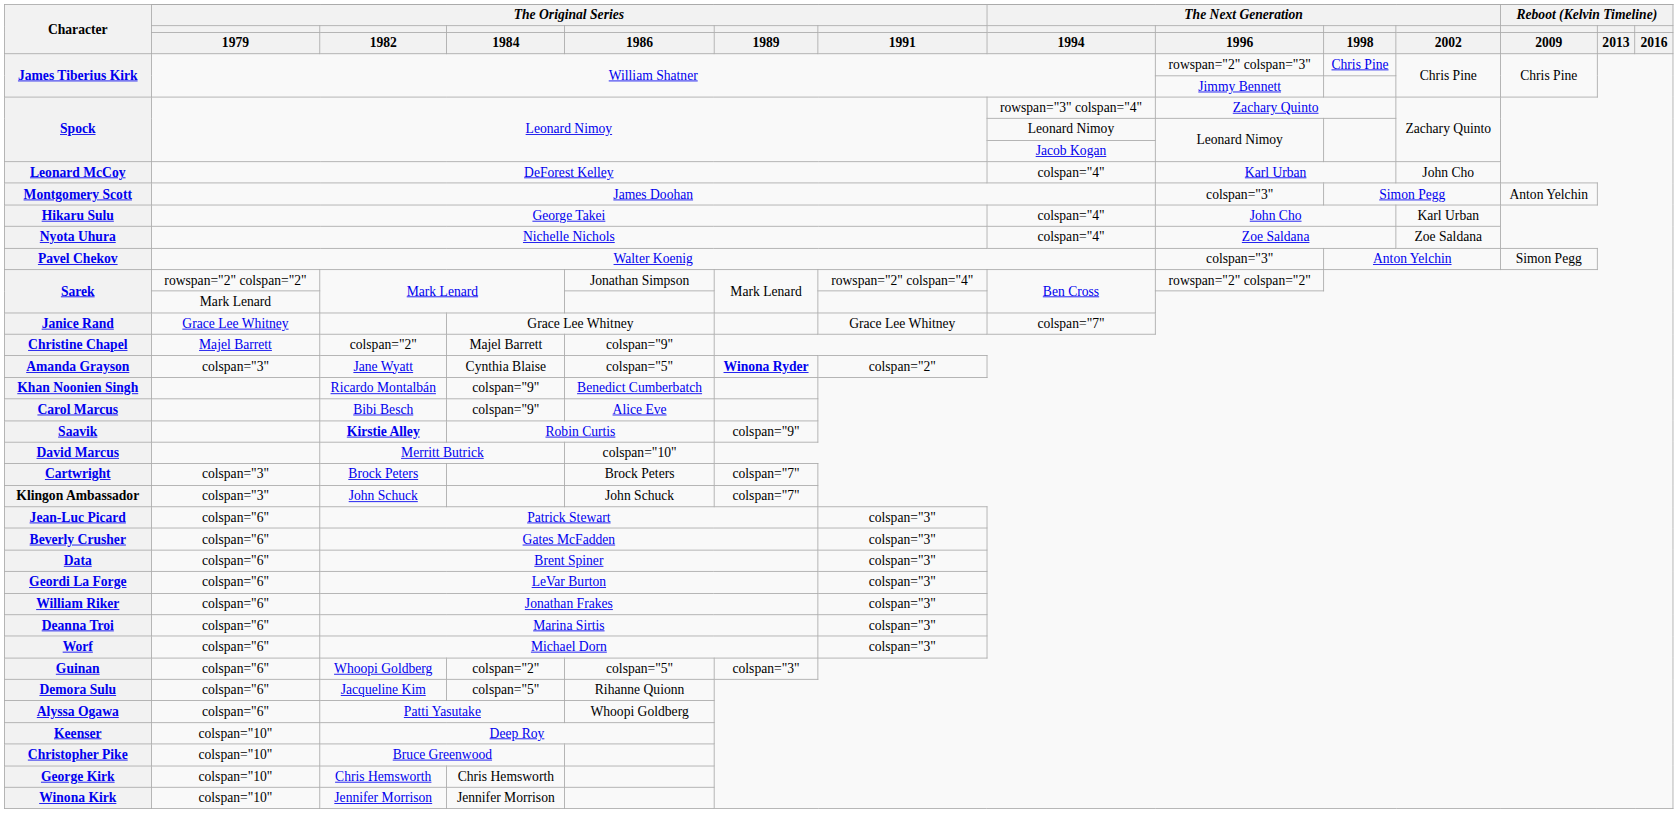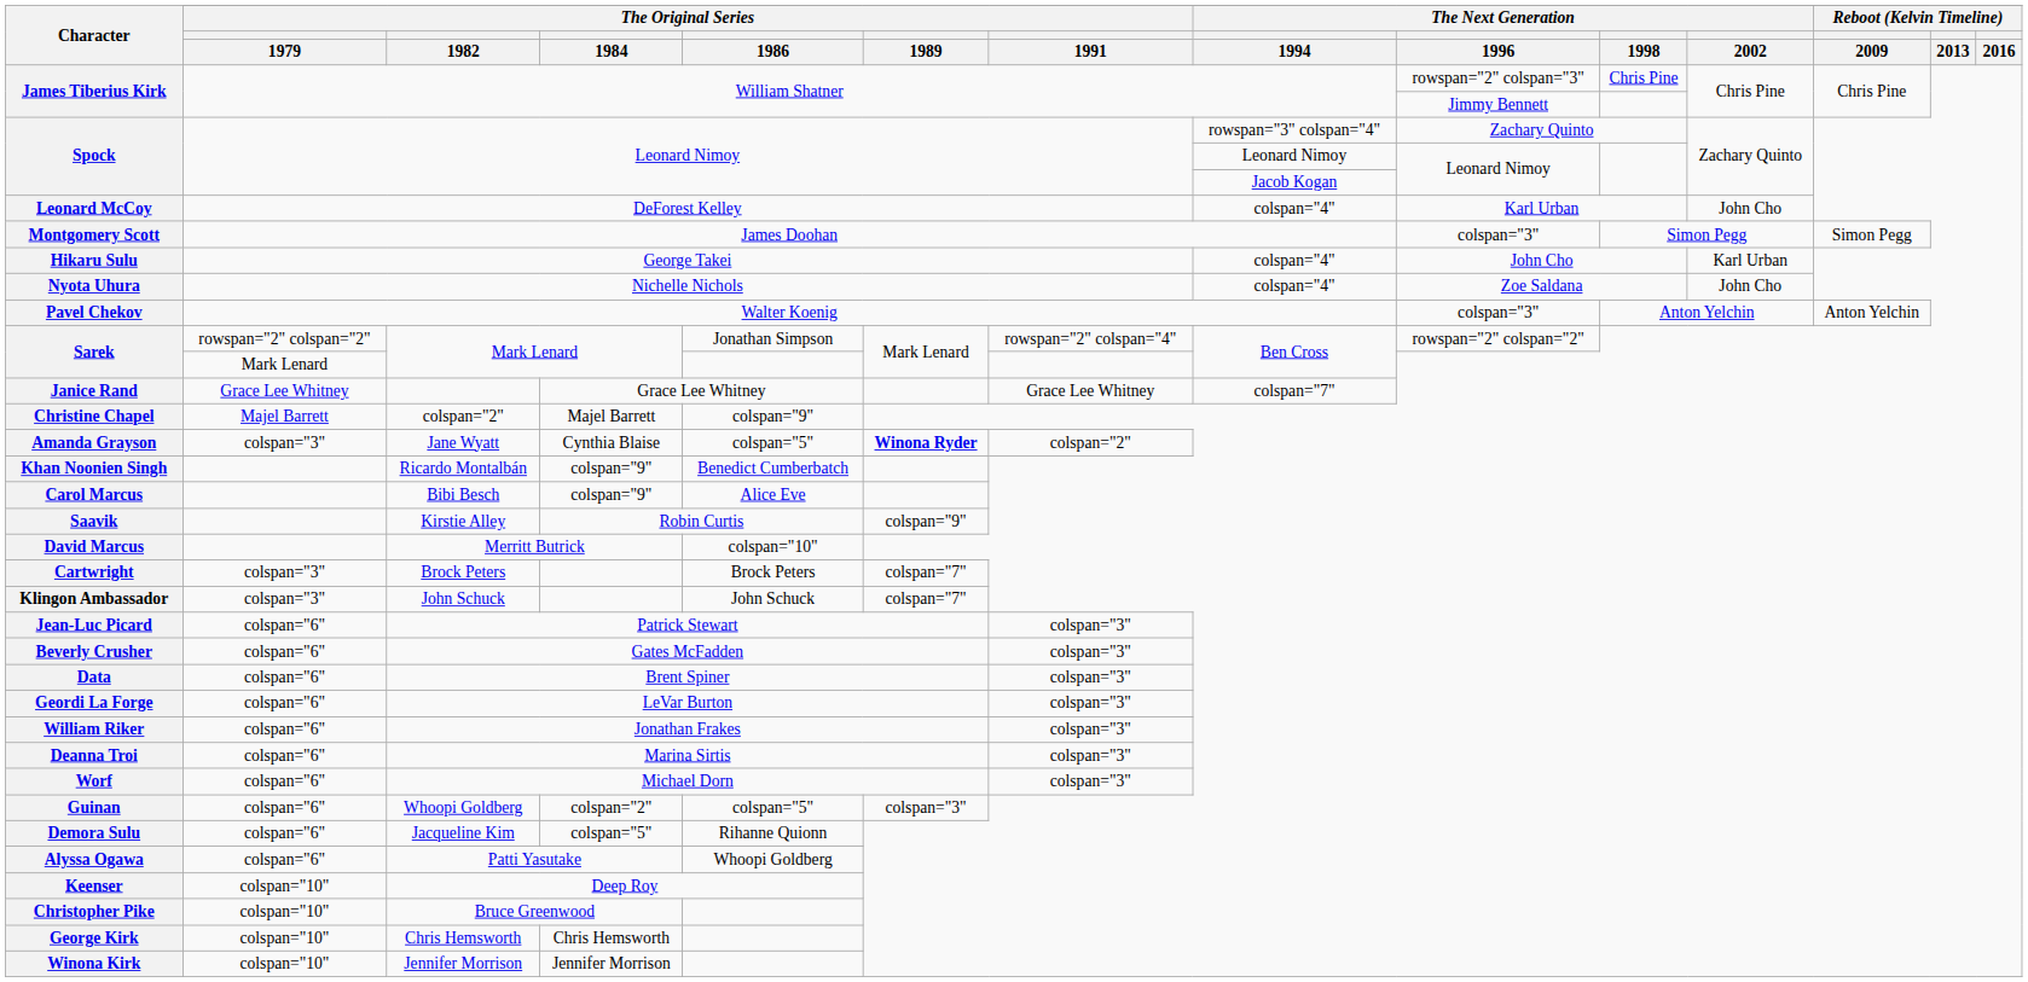Montgomery Scott | Reboot (Kelvin Timeline) / 2009: Anton Yelchin -> Simon Pegg
Nyota Uhura | The Next Generation / 2002: Zoe Saldana -> John Cho
Pavel Chekov | Reboot (Kelvin Timeline) / 2009: Simon Pegg -> Anton Yelchin
Saavik | The Original Series / 1982: bold -> normal
